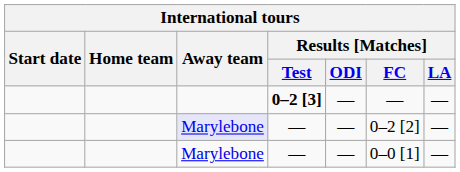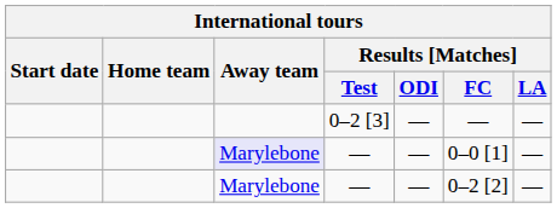row 4 | Results [Matches] / Test: bold -> normal
row 5 | Results [Matches] / FC: 0–2 [2] -> 0–0 [1]
row 6 | Results [Matches] / FC: 0–0 [1] -> 0–2 [2]
